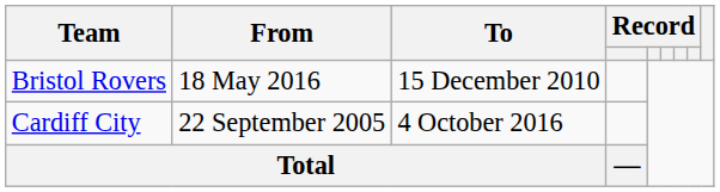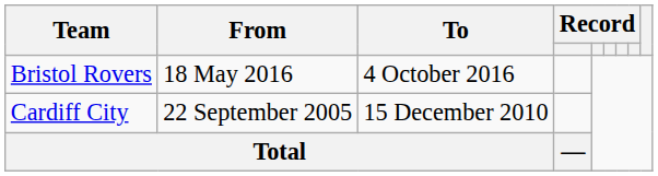Bristol Rovers | To: 15 December 2010 -> 4 October 2016
Cardiff City | To: 4 October 2016 -> 15 December 2010
